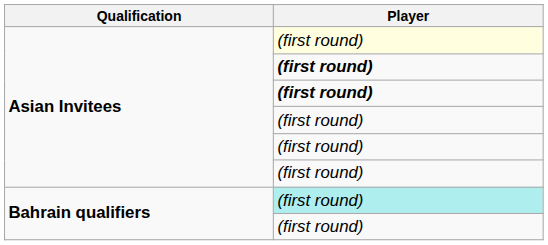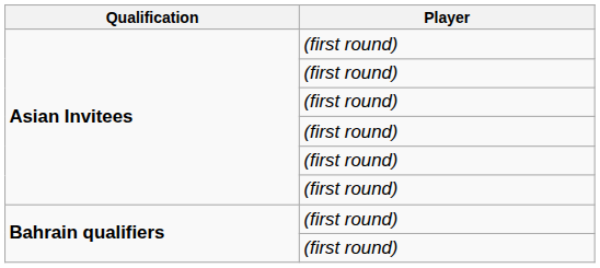row 2 | Player: lightyellow background -> no background
row 3 | Player: bold -> normal
row 4 | Player: bold -> normal
row 8 | Player: paleturquoise background -> no background
